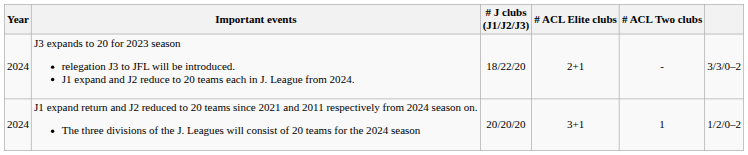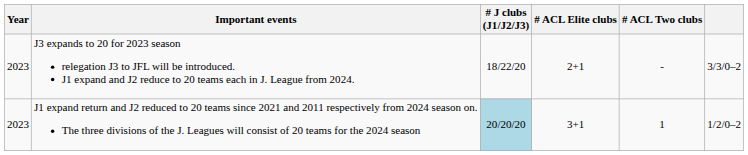row 2 | Year: 2024 -> 2023
row 3 | Year: 2024 -> 2023
row 3 | # J clubs (J1/J2/J3): no background -> lightblue background
